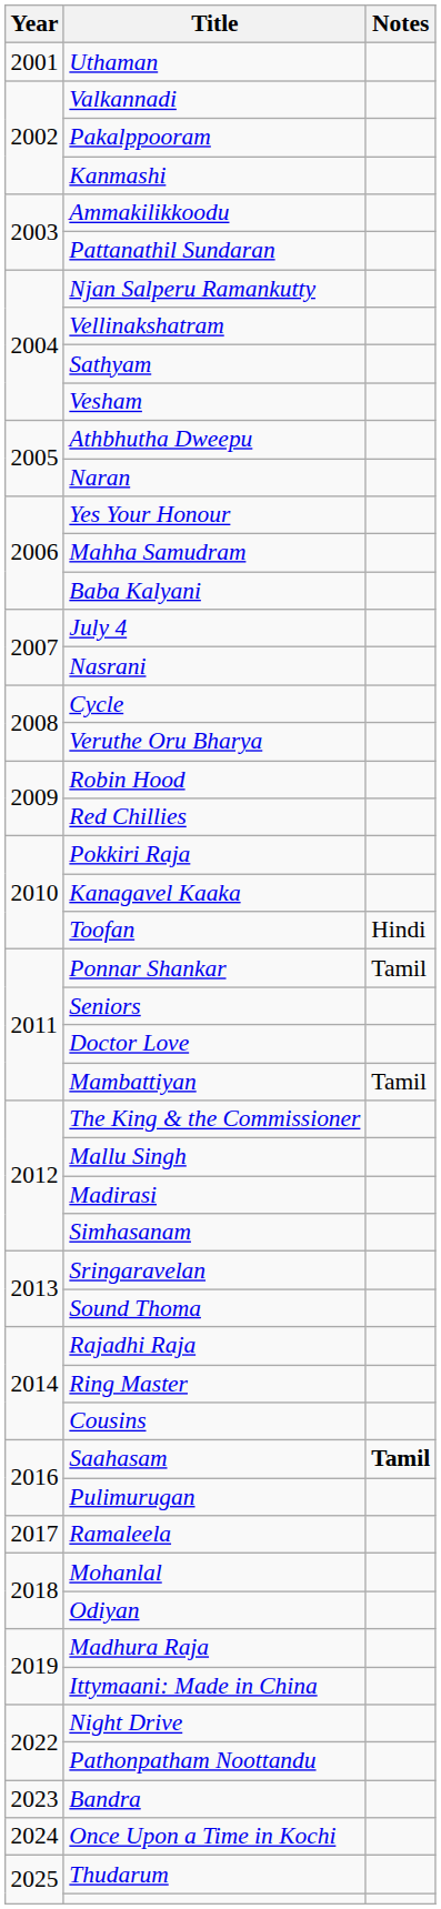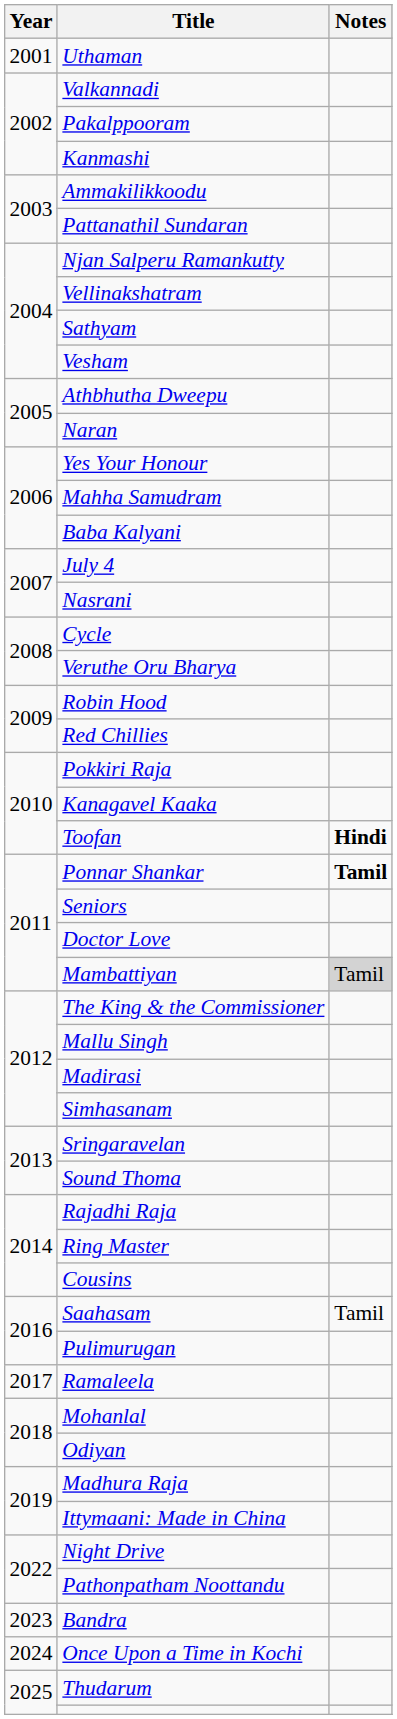Toofan | Notes: normal -> bold
Ponnar Shankar | Notes: normal -> bold
Mambattiyan | Notes: no background -> lightgrey background
Saahasam | Notes: bold -> normal
